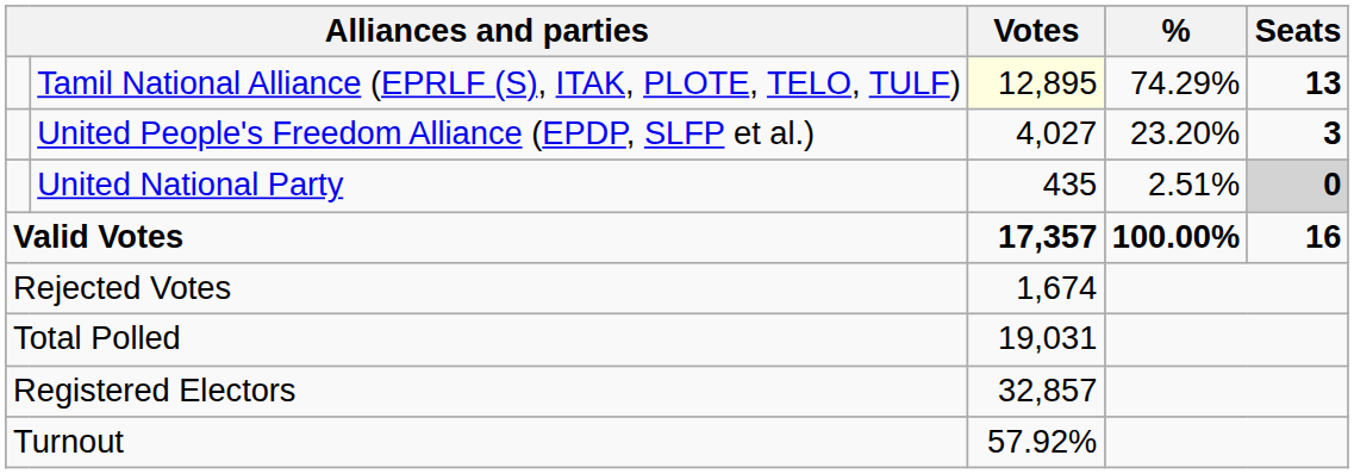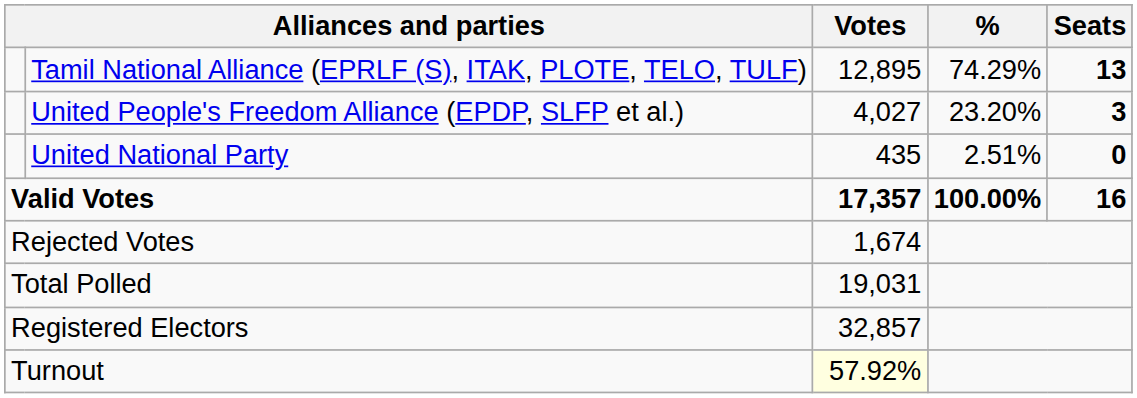Tamil National Alliance (EPRLF (S), ITAK, PLOTE, TELO, TULF) | Votes: lightyellow background -> no background
United National Party | Seats: lightgrey background -> no background
Turnout | Votes: no background -> lightyellow background
